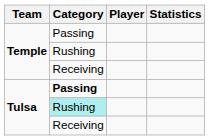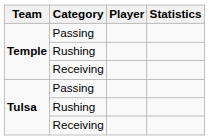Tulsa / Passing | Category: bold -> normal
Tulsa / Rushing | Category: paleturquoise background -> no background
